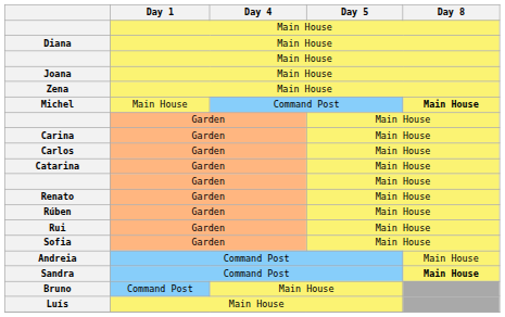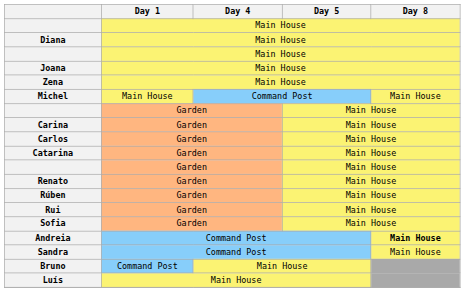Michel | Day 8: bold -> normal
Andreia | Day 8: normal -> bold
Sandra | Day 8: bold -> normal
